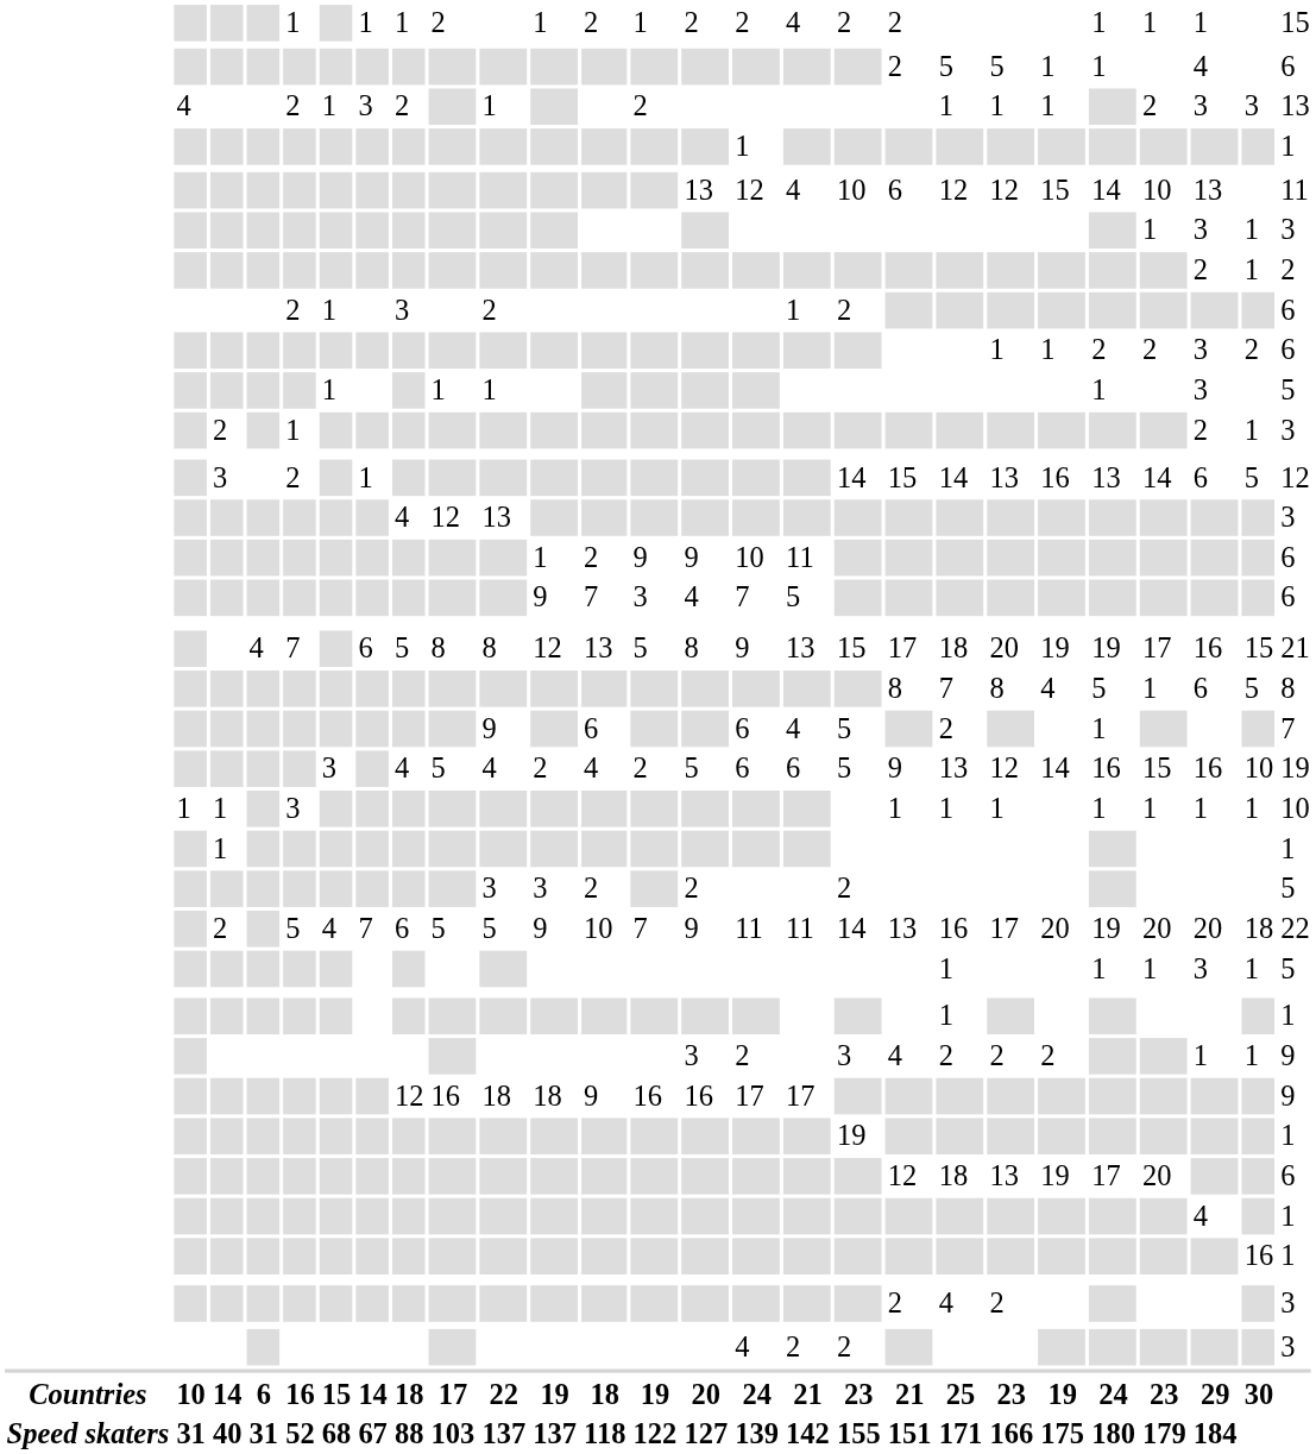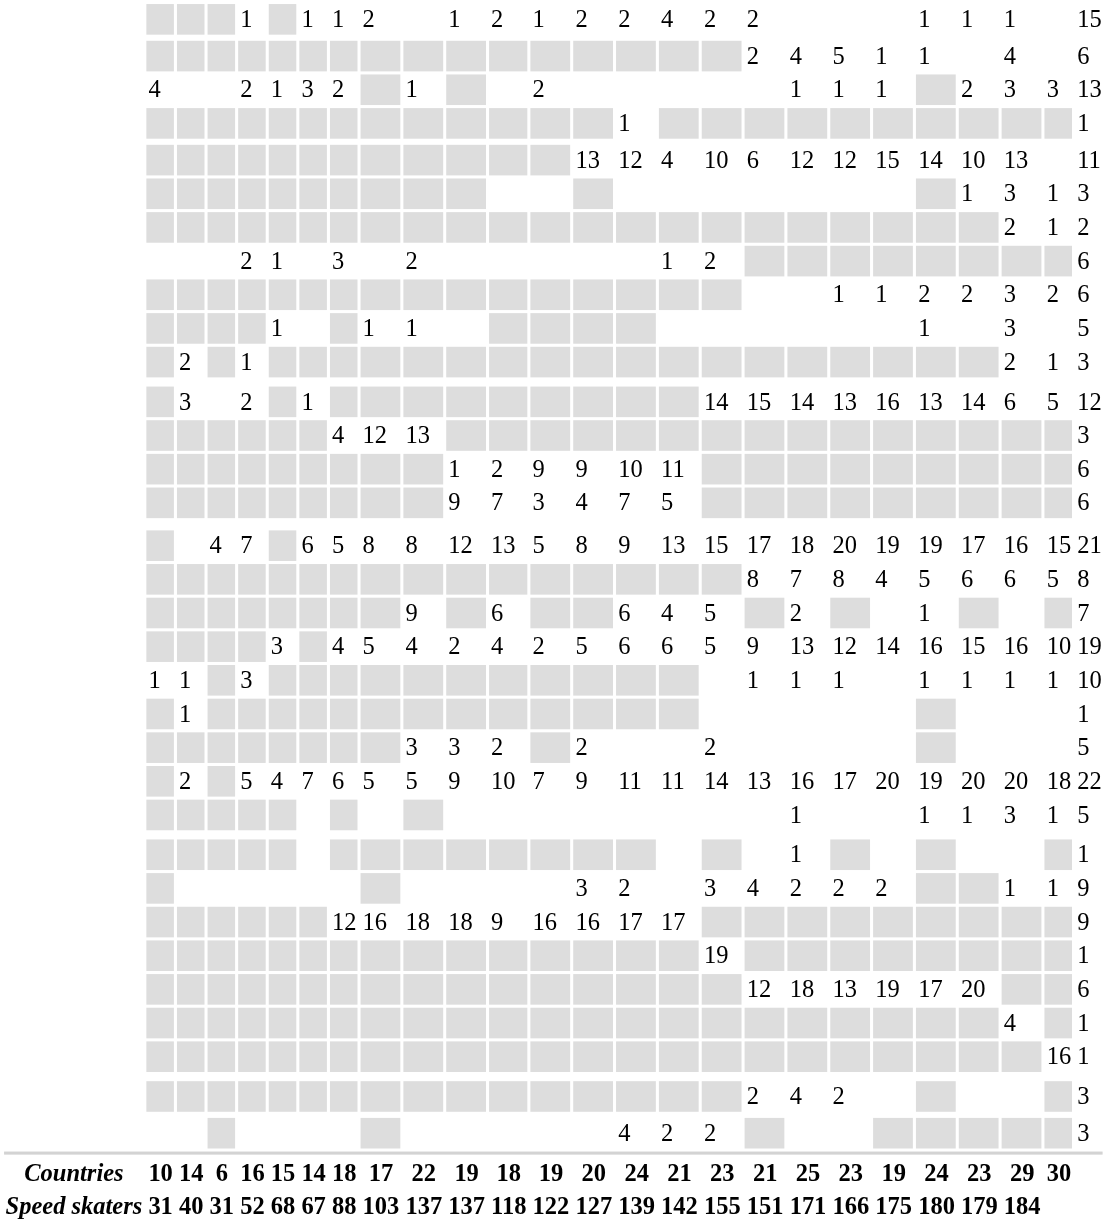row 2 | column 19: 5 -> 4
row 17 | column 23: 1 -> 6
